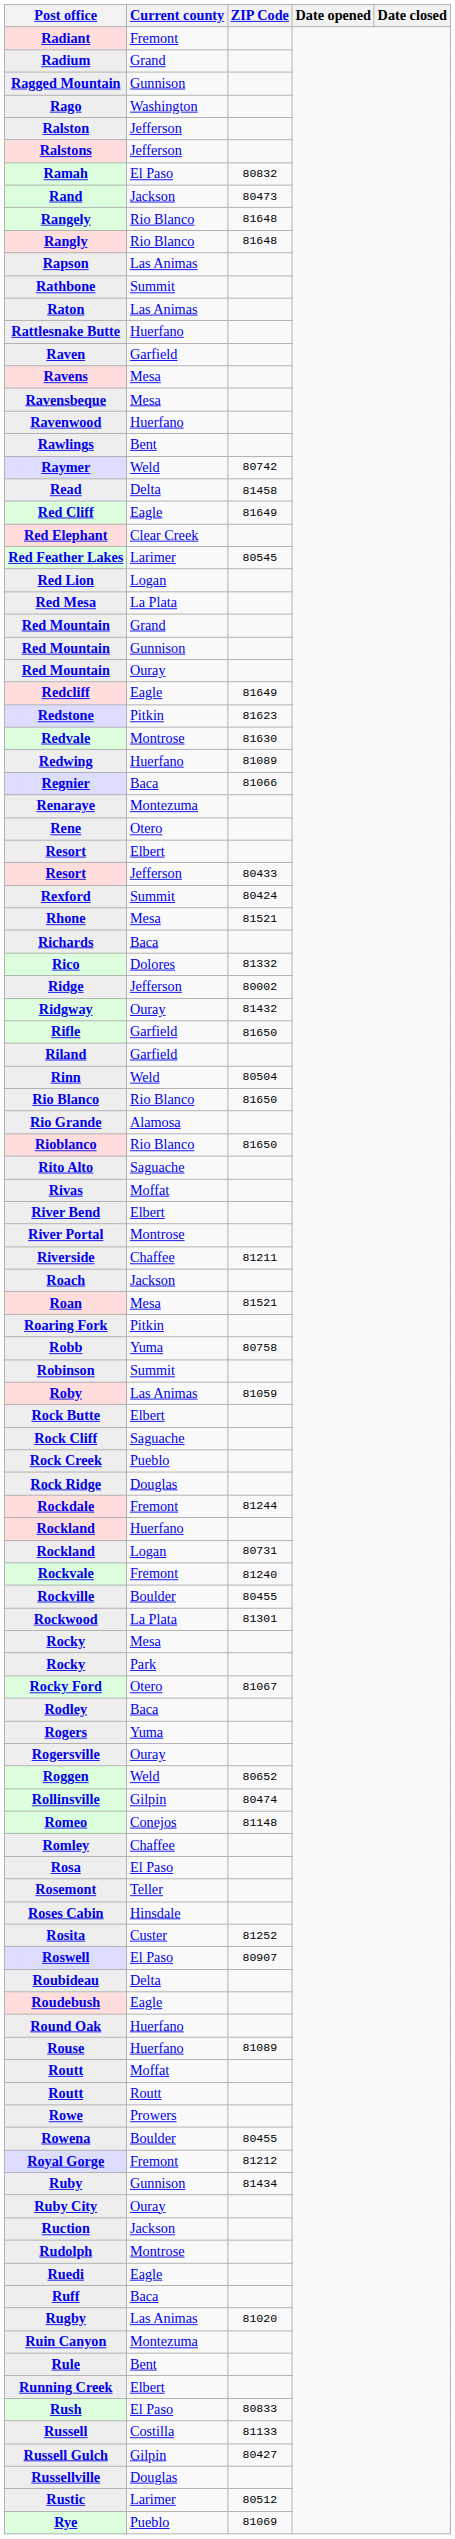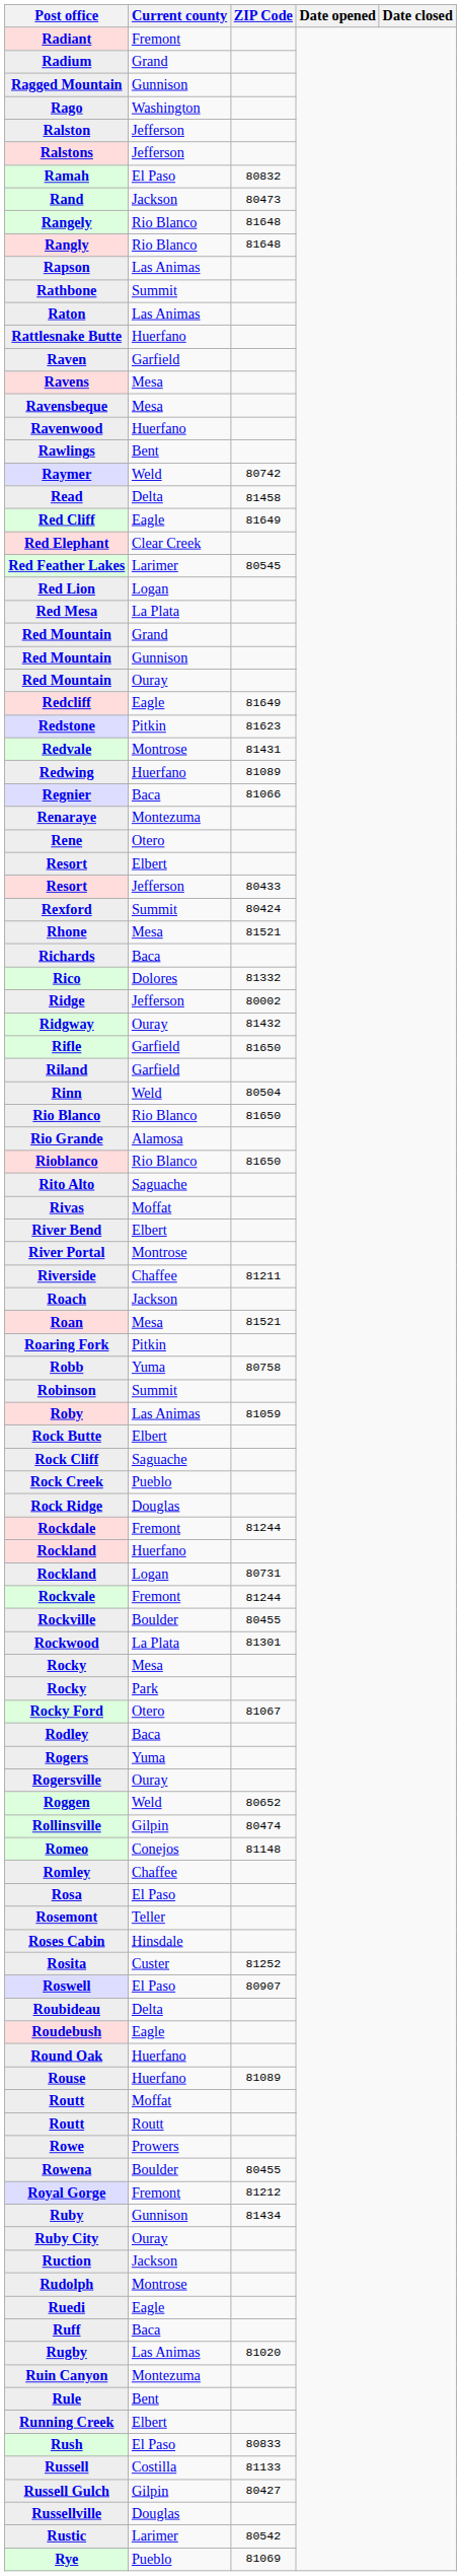Redvale | ZIP Code: 81630 -> 81431
Rockvale | ZIP Code: 81240 -> 81244
Rustic | ZIP Code: 80512 -> 80542
